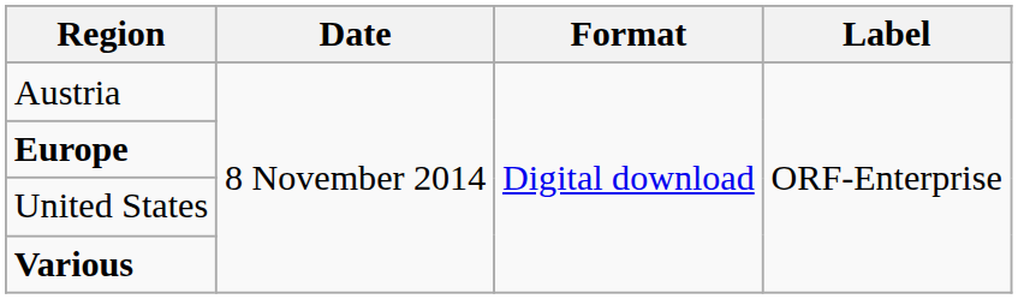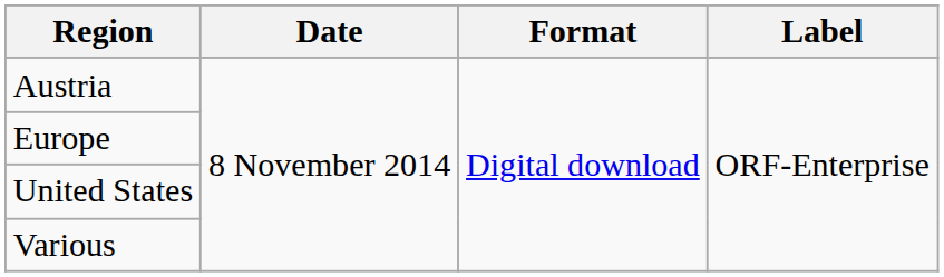Europe | Region: bold -> normal
Various | Region: bold -> normal
